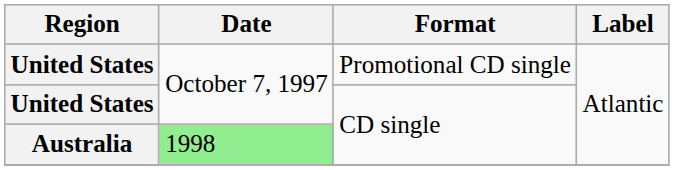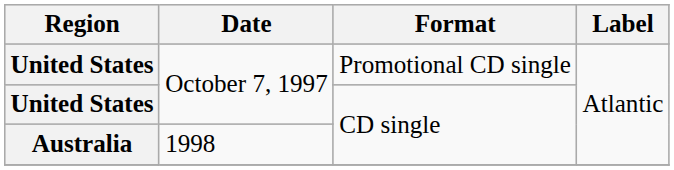Australia | Date: lightgreen background -> no background
